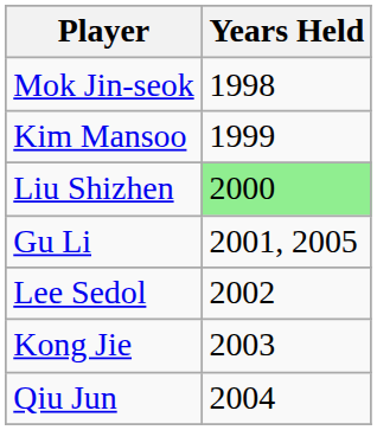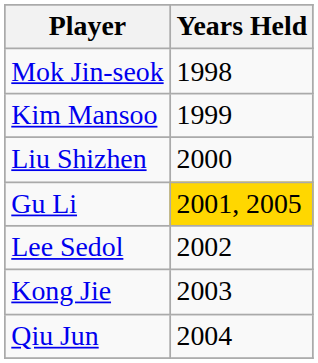Liu Shizhen | Years Held: lightgreen background -> no background
Gu Li | Years Held: no background -> gold background
